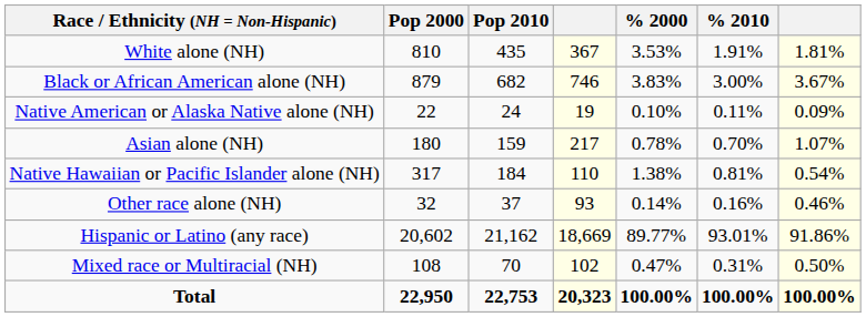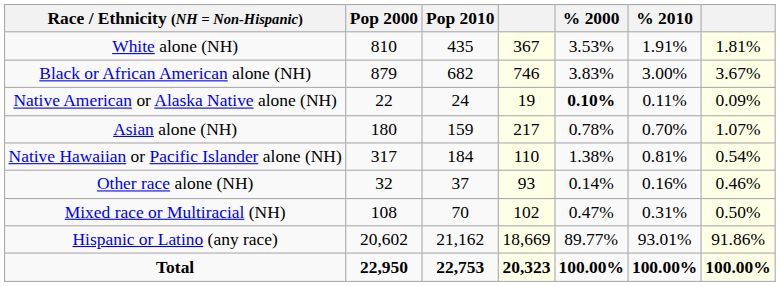Native American or Alaska Native alone (NH) | % 2000: normal -> bold
rows swapped: Mixed race or Multiracial (NH) <-> Hispanic or Latino (any race)
